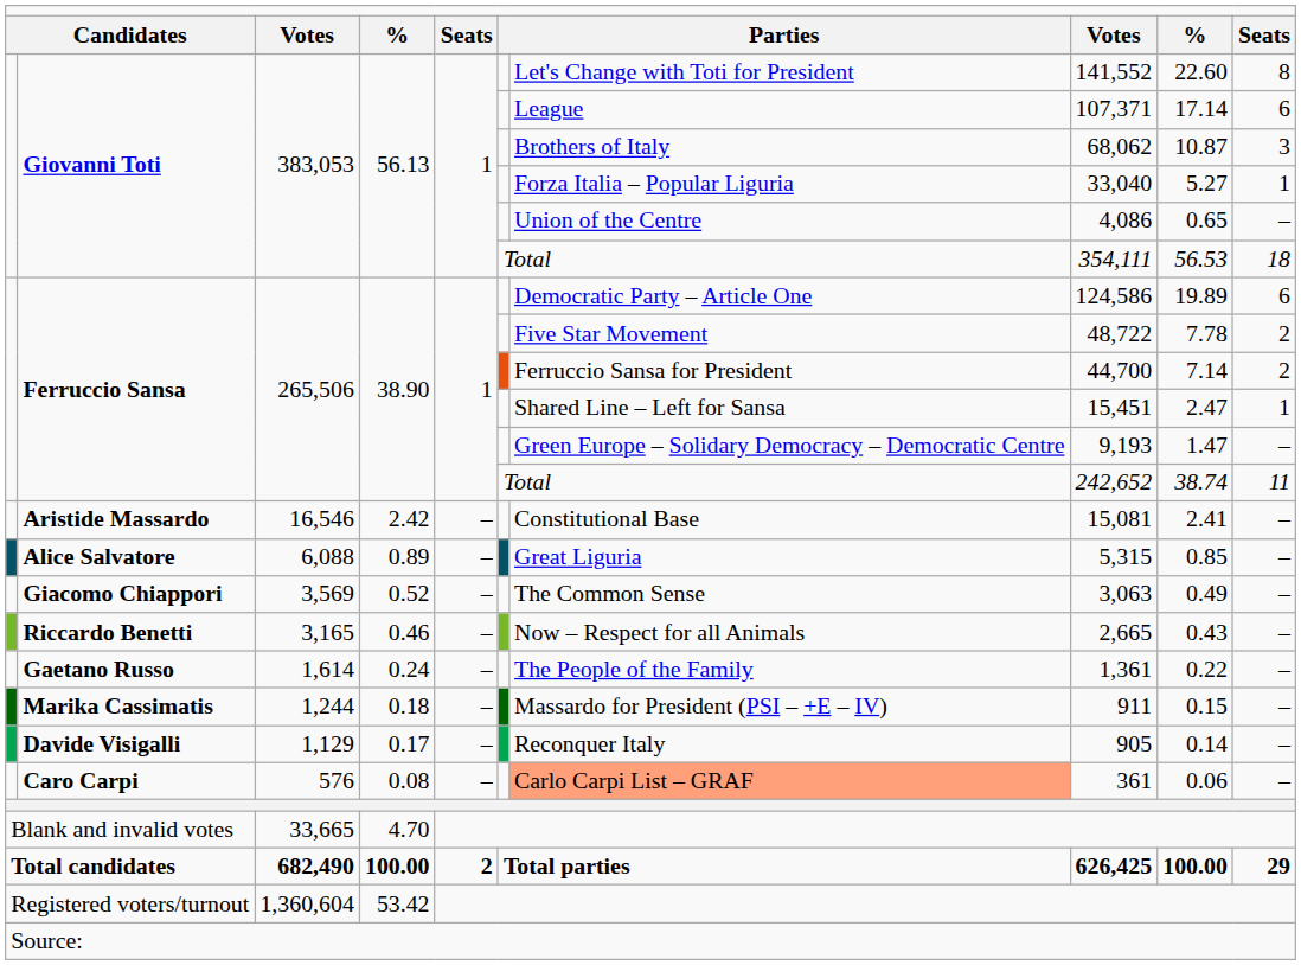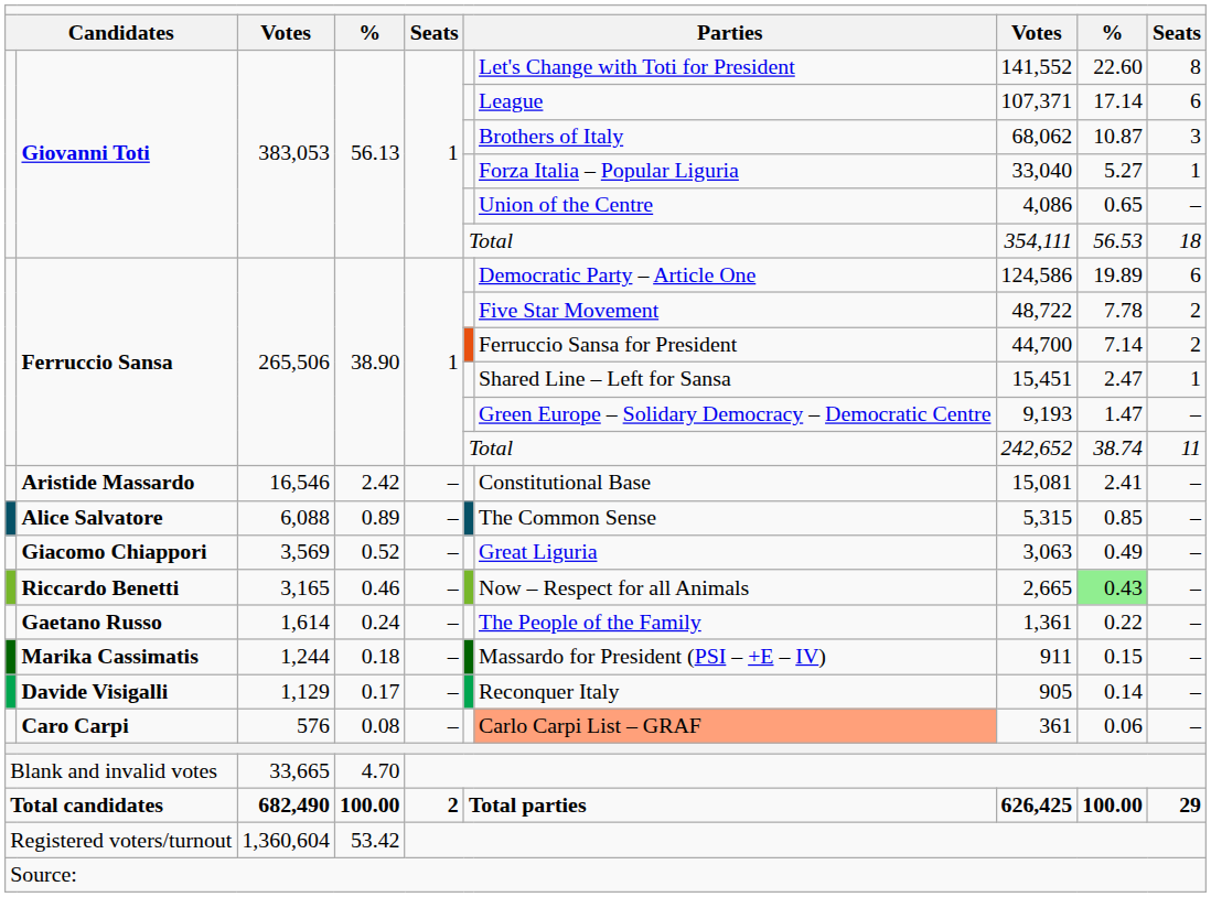Alice Salvatore | column 7: Great Liguria -> The Common Sense
Giacomo Chiappori | column 7: The Common Sense -> Great Liguria
Riccardo Benetti | column 9: no background -> lightgreen background
